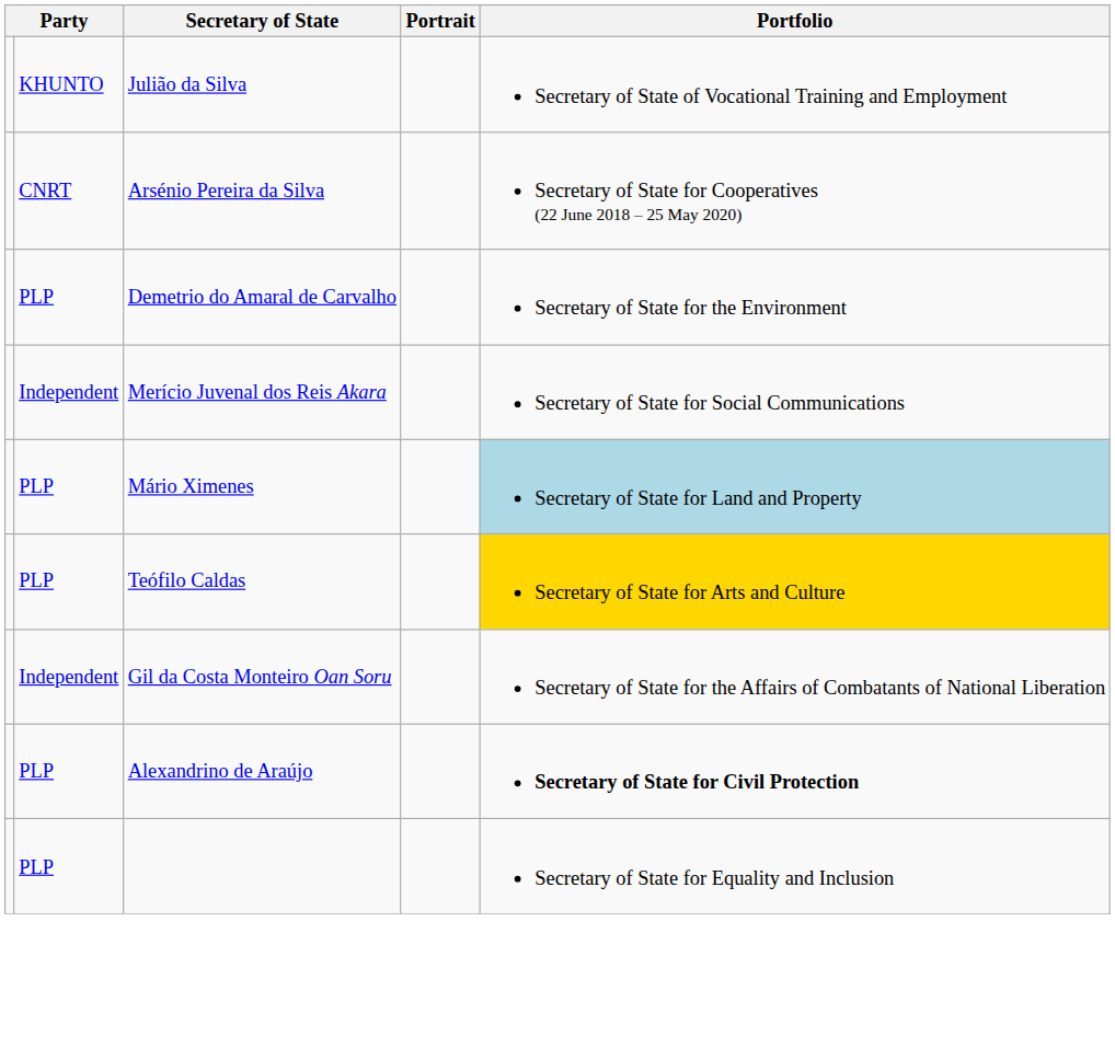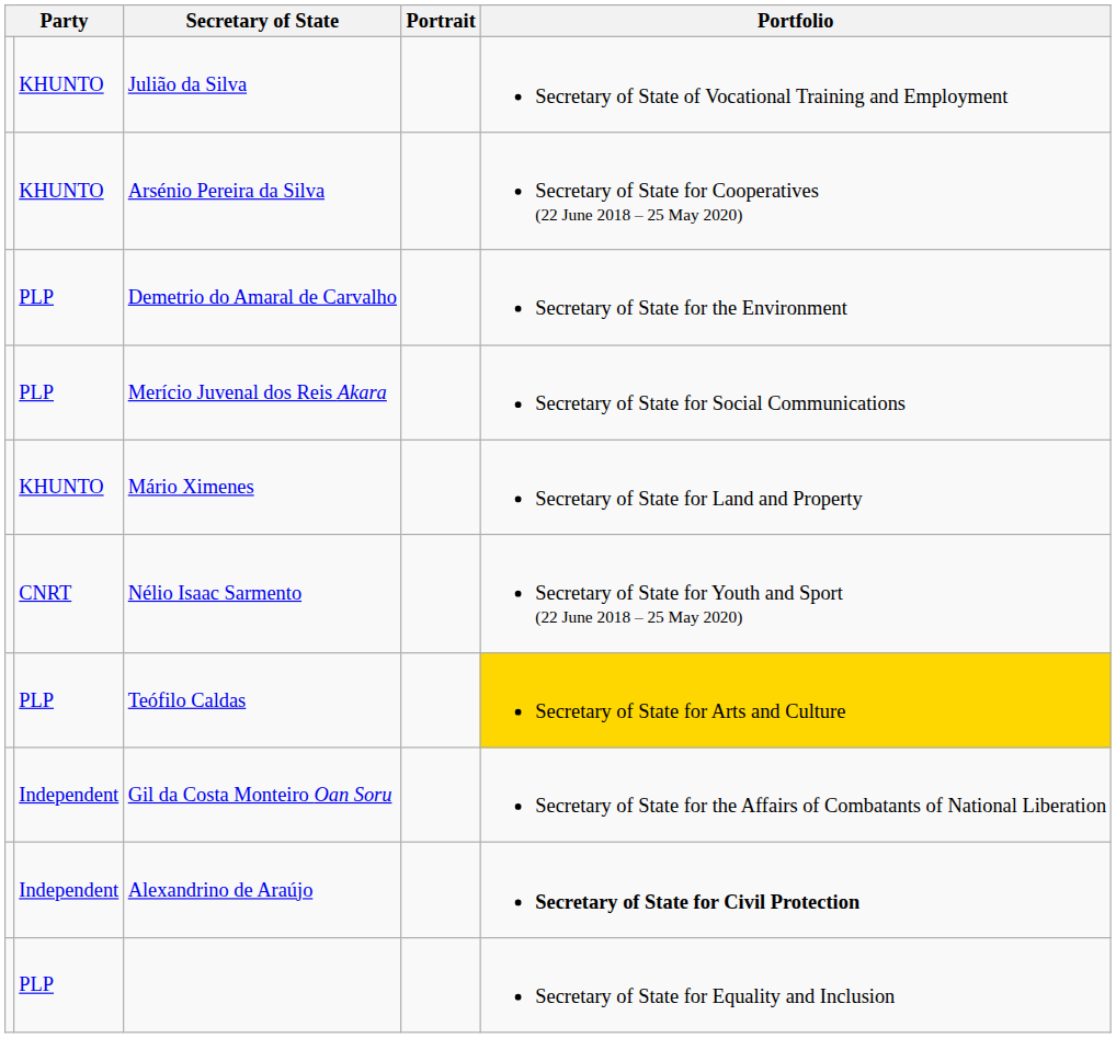Arsénio Pereira da Silva | column 2: CNRT -> KHUNTO
Merício Juvenal dos Reis Akara | column 2: Independent -> PLP
Mário Ximenes | column 2: PLP -> KHUNTO
Mário Ximenes | Portfolio: lightblue background -> no background
+ row: CNRT | Nélio Isaac Sarmento | Secretary of State for Youth and Sport (22 June 2018 – 25 May 2020)
Alexandrino de Araújo | column 2: PLP -> Independent
